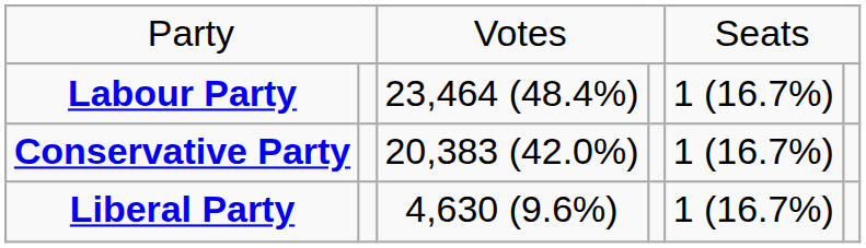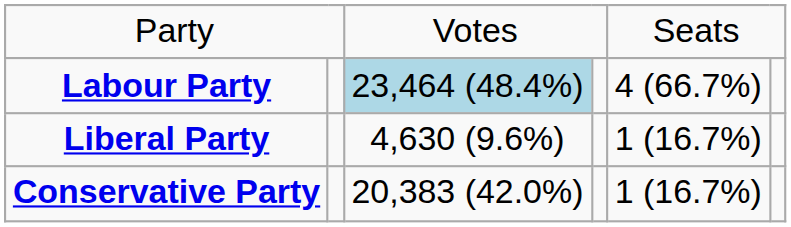Labour Party | column 3: no background -> lightblue background
Labour Party | column 5: 1 (16.7%) -> 4 (66.7%)
rows swapped: Conservative Party <-> Liberal Party
